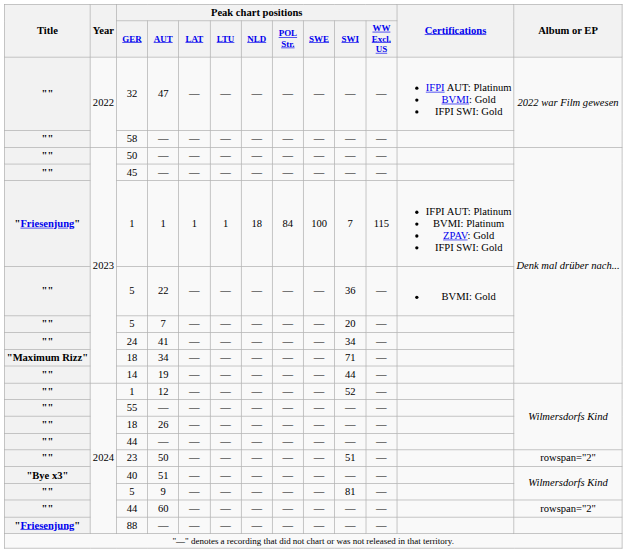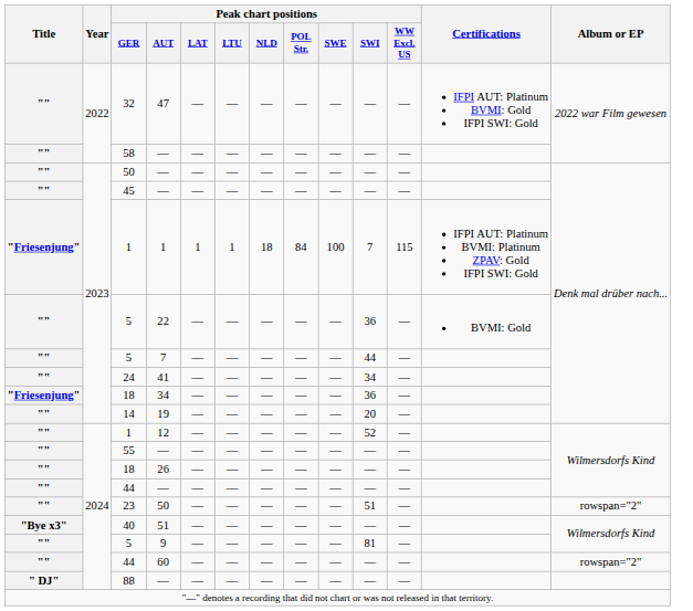5 / 7 | Peak chart positions / SWI: 20 -> 44
18 / 34 | Title: "Maximum Rizz" -> "Friesenjung"
18 / 34 | Peak chart positions / SWI: 71 -> 36
14 | Peak chart positions / SWI: 44 -> 20
88 | Title: "Friesenjung" -> " DJ"
